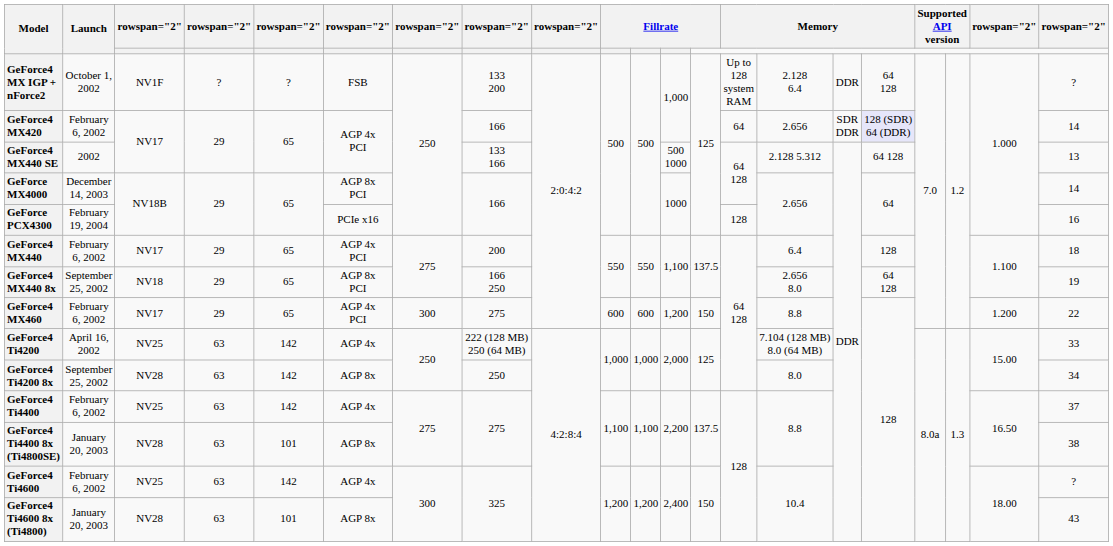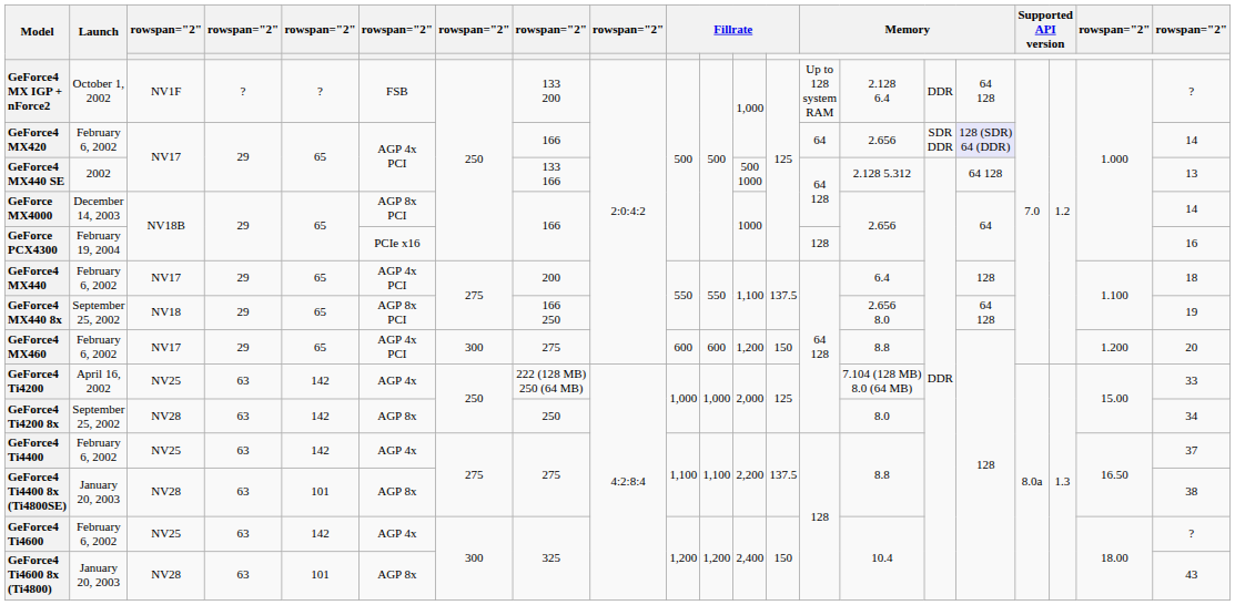GeForce4 MX460 | column 21: 22 -> 20
